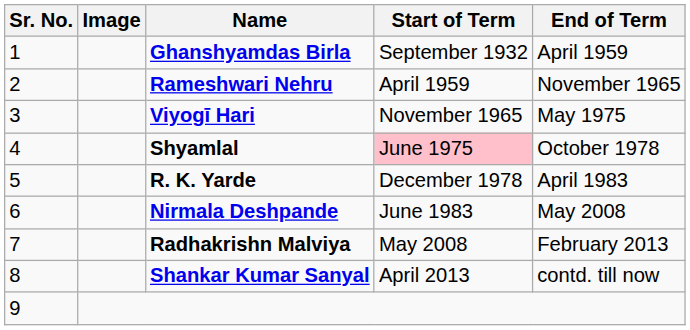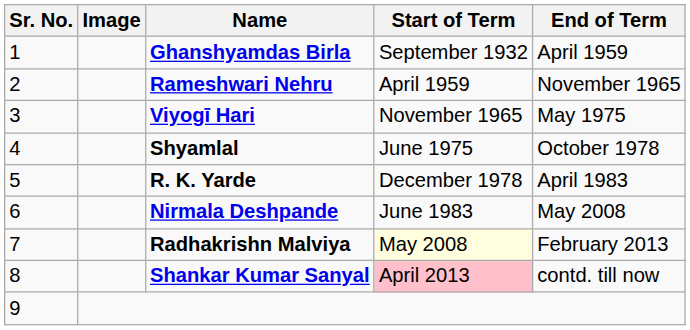Shyamlal | Start of Term: pink background -> no background
Radhakrishn Malviya | Start of Term: no background -> lightyellow background
Shankar Kumar Sanyal | Start of Term: no background -> pink background
